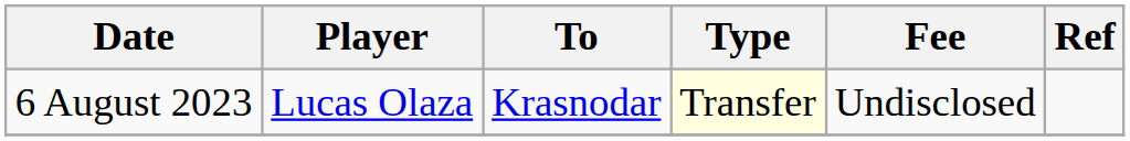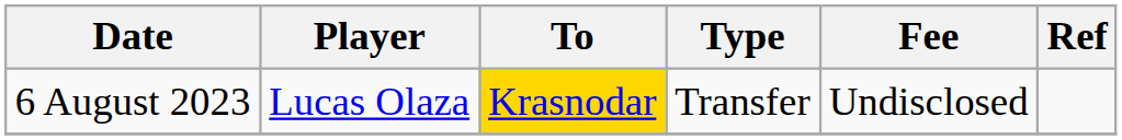6 August 2023 | To: no background -> gold background
6 August 2023 | Type: lightyellow background -> no background
